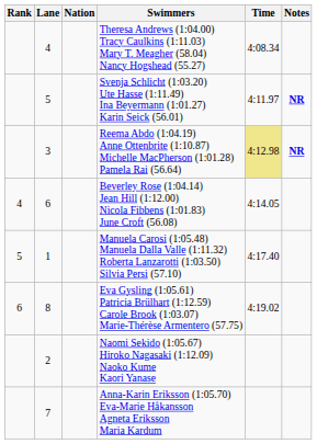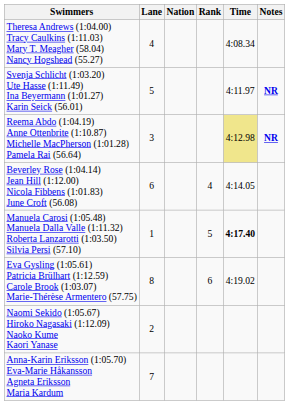columns swapped: Rank <-> Swimmers
row 6 | Time: normal -> bold
